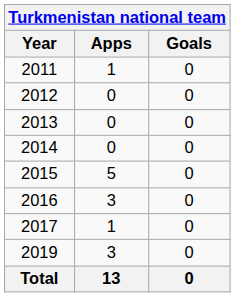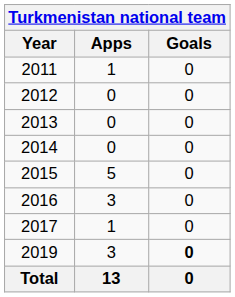2019 | Goals: normal -> bold
